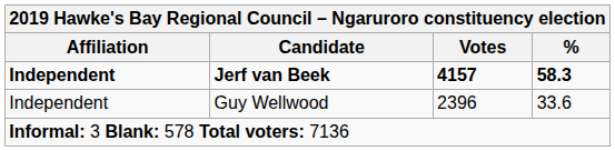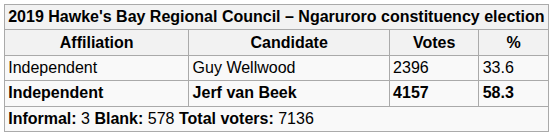rows swapped: Jerf van Beek <-> Guy Wellwood
